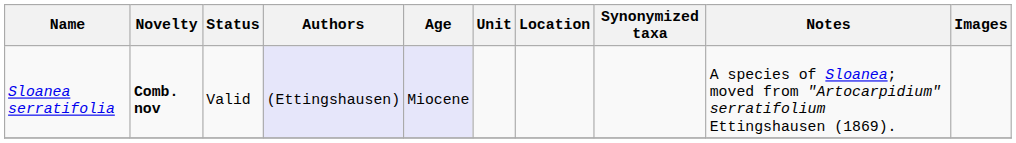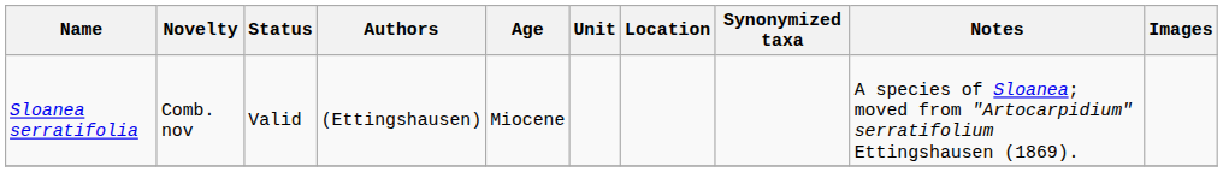Sloanea serratifolia | Novelty: bold -> normal
Sloanea serratifolia | Authors: lavender background -> no background
Sloanea serratifolia | Age: lavender background -> no background
